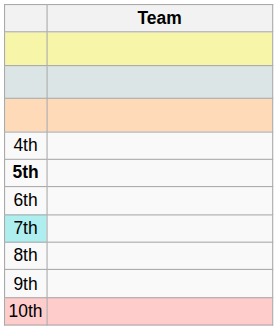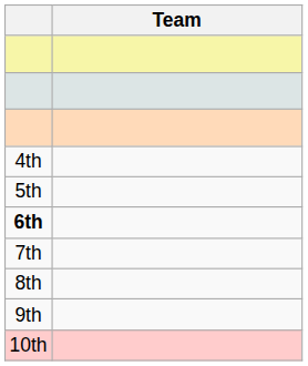row 6 | column 1: bold -> normal
row 7 | column 1: normal -> bold
row 8 | column 1: paleturquoise background -> no background
